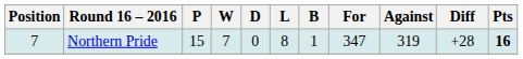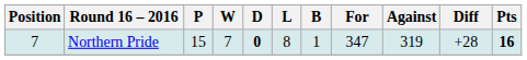Northern Pride | D: normal -> bold
